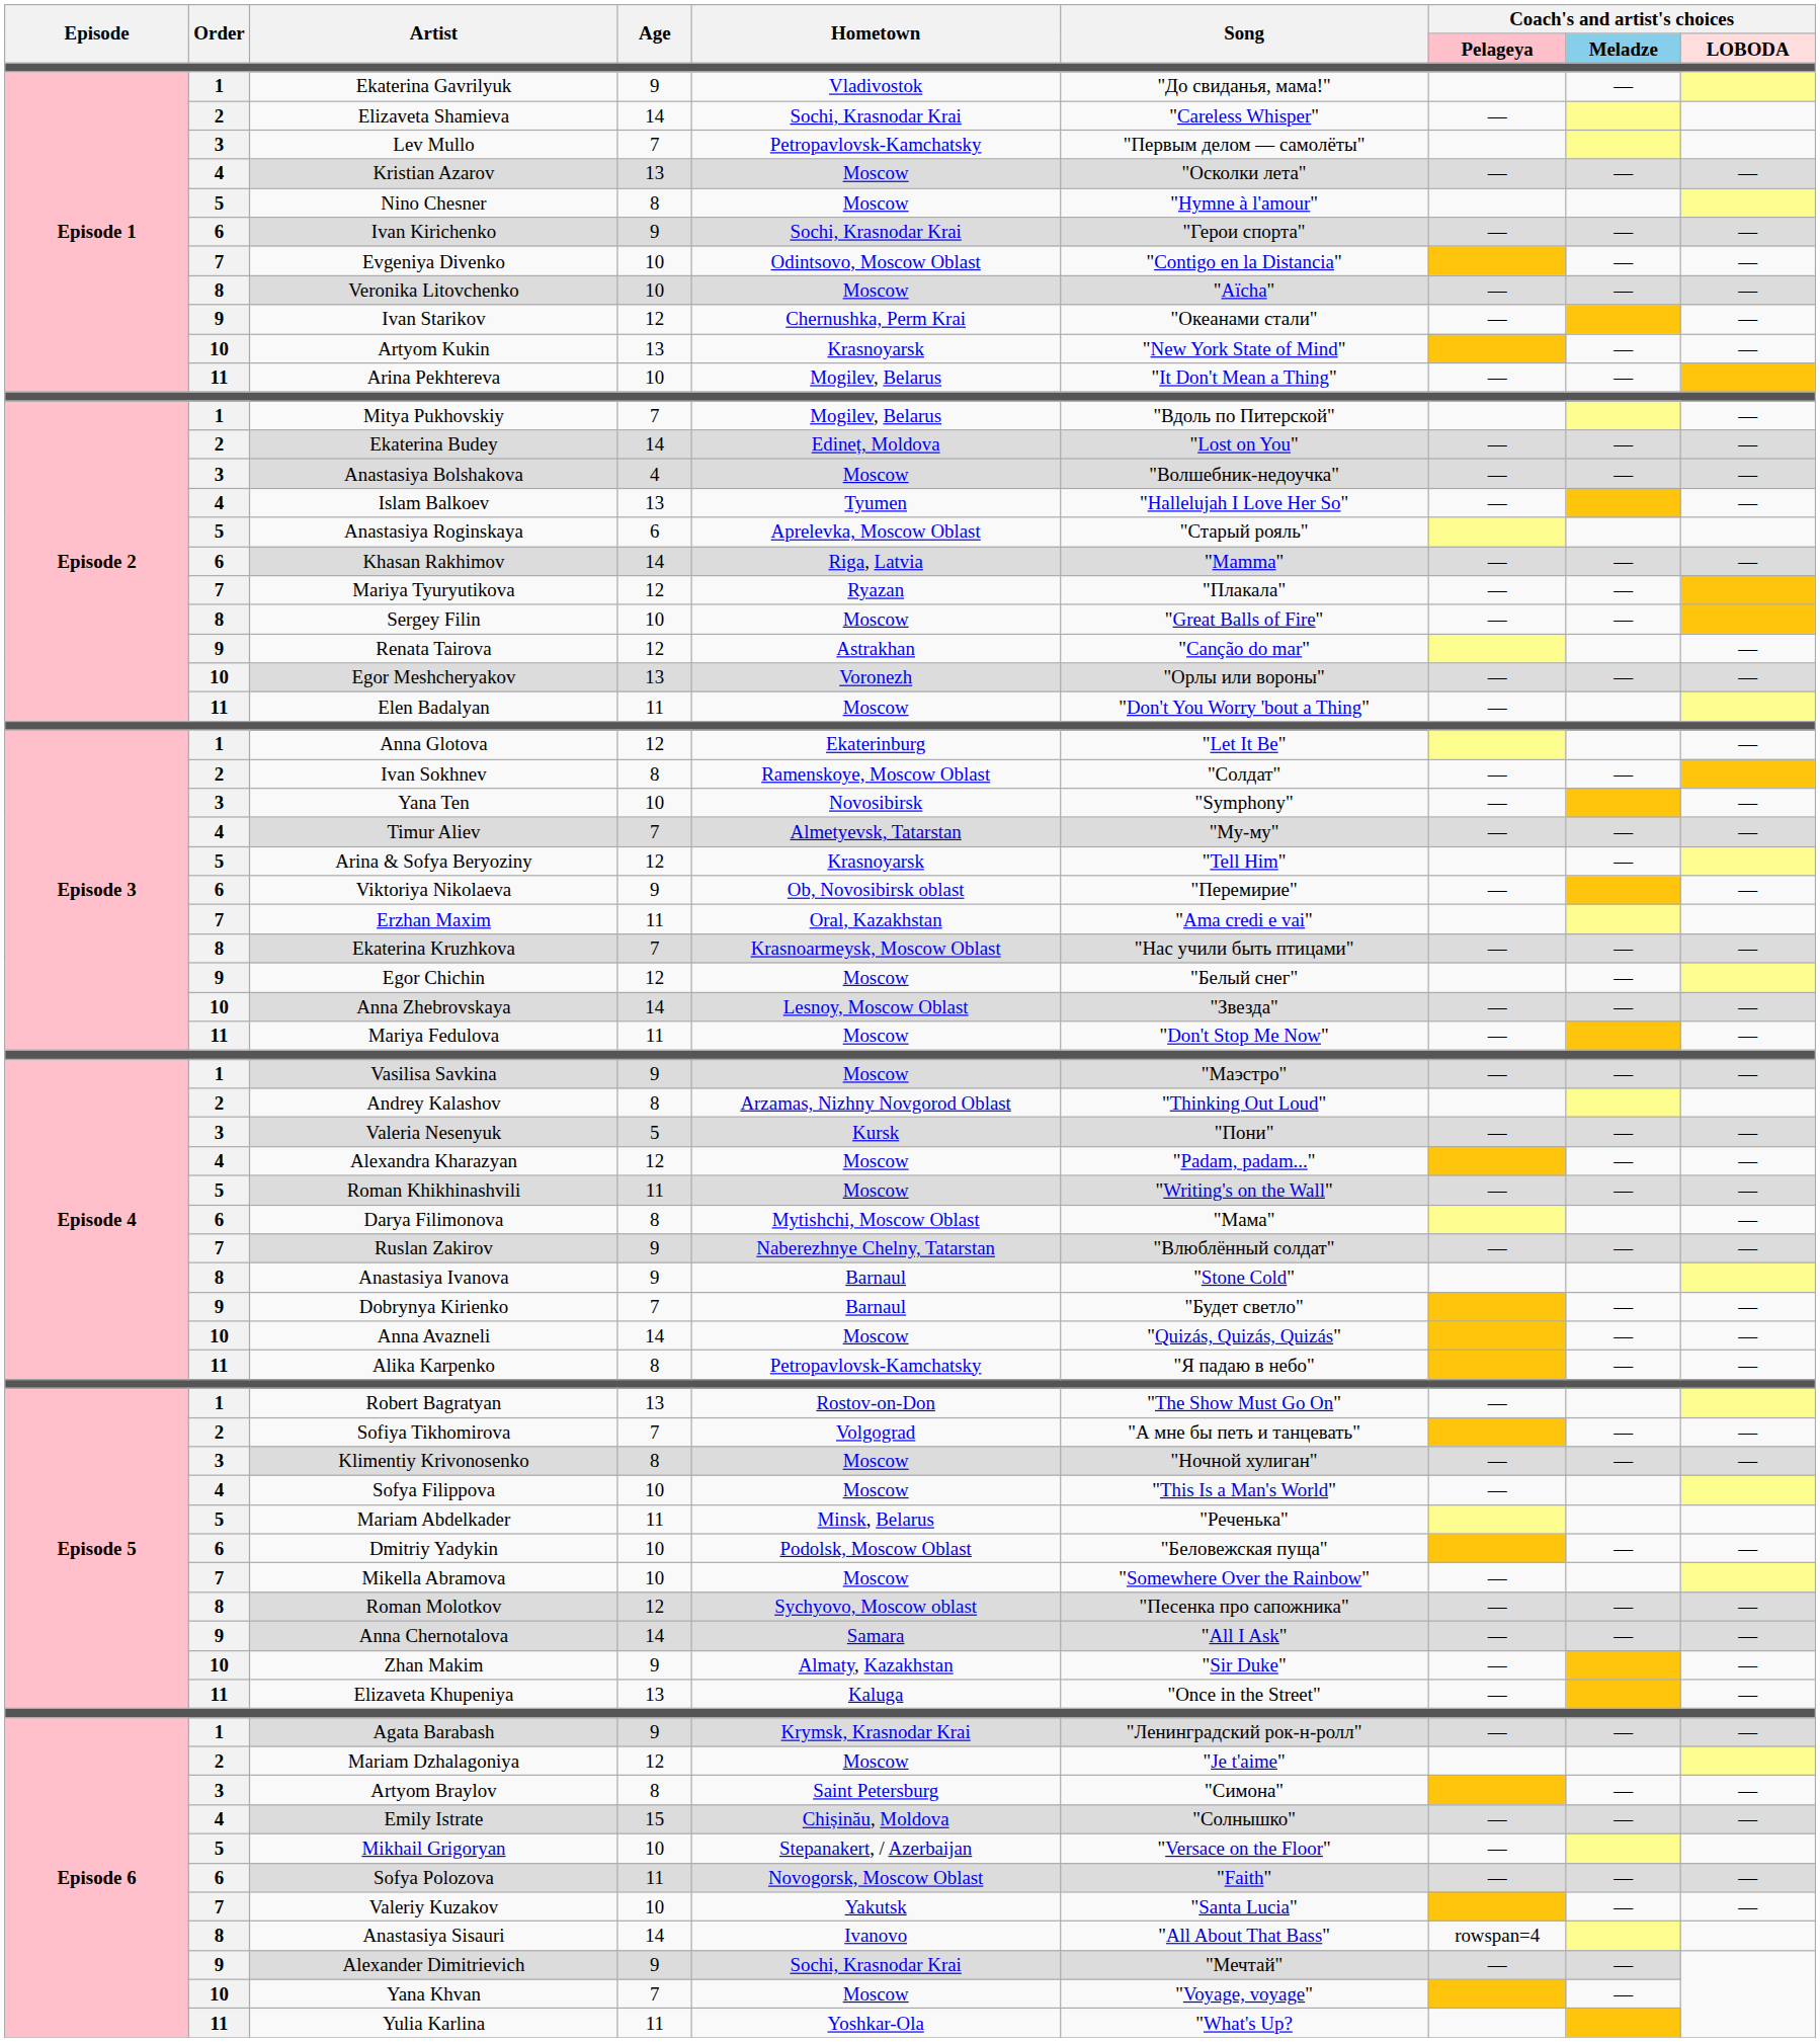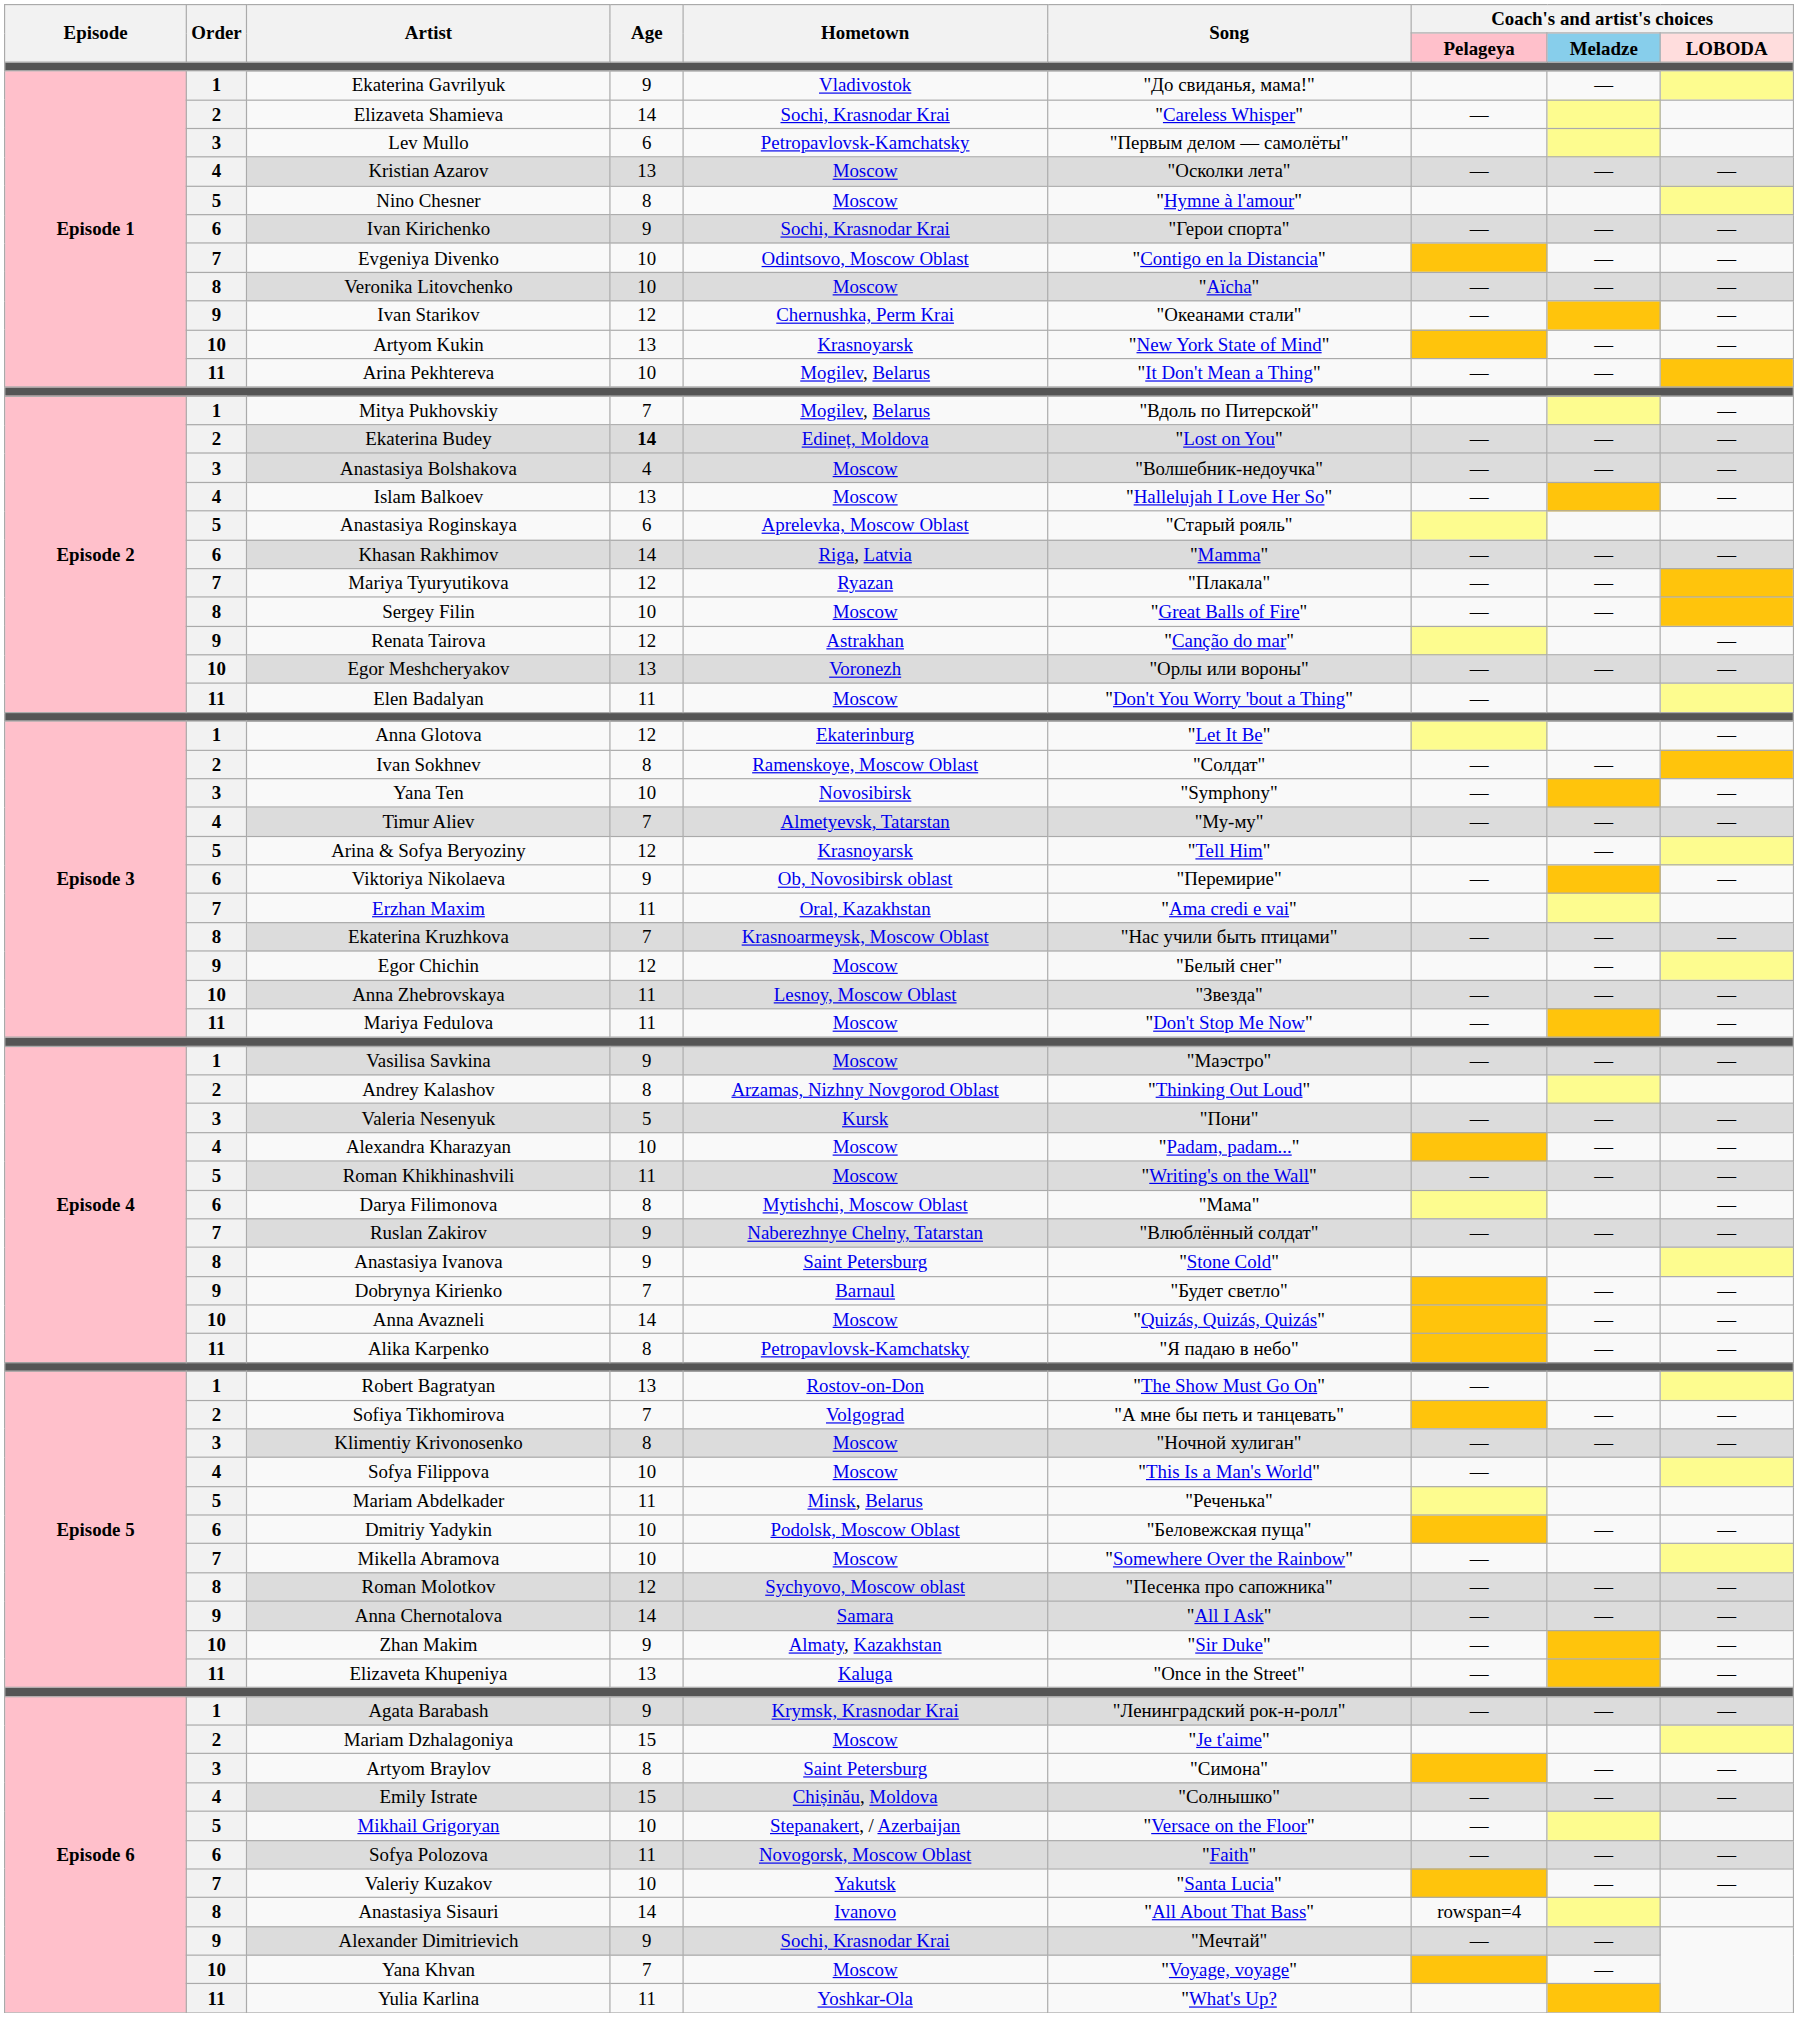Lev Mullo | Age: 7 -> 6
Ekaterina Budey | Age: normal -> bold
Islam Balkoev | Hometown: Tyumen -> Moscow
Anna Zhebrovskaya | Age: 14 -> 11
Alexandra Kharazyan | Age: 12 -> 10
Anastasiya Ivanova | Hometown: Barnaul -> Saint Petersburg
Mariam Dzhalagoniya | Age: 12 -> 15
